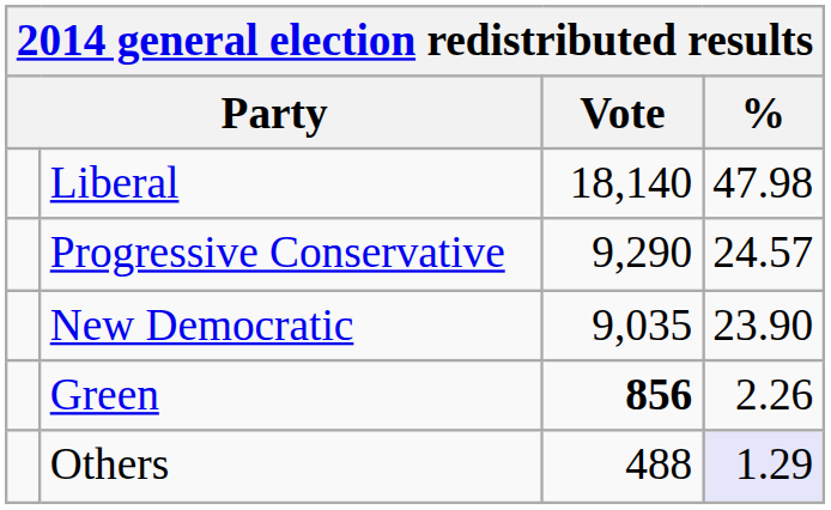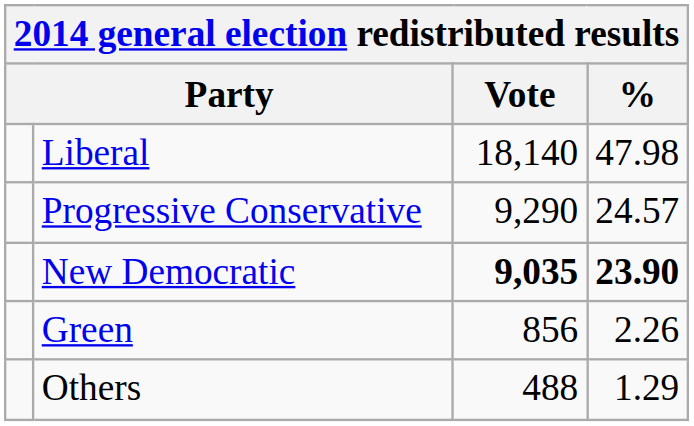New Democratic | Vote: normal -> bold
New Democratic | %: normal -> bold
Green | Vote: bold -> normal
Others | %: lavender background -> no background
